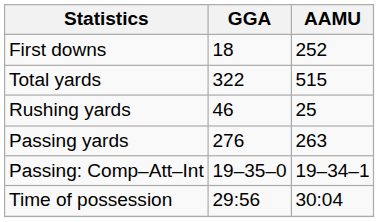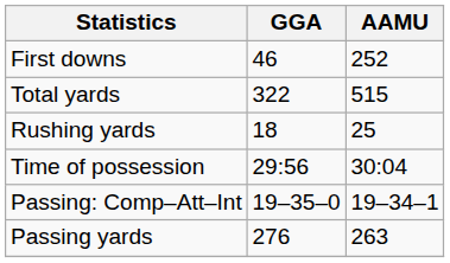First downs | GGA: 18 -> 46
Rushing yards | GGA: 46 -> 18
rows swapped: Passing yards <-> Time of possession
